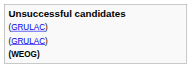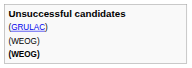row 3 | column 1: (GRULAC) -> (WEOG)
